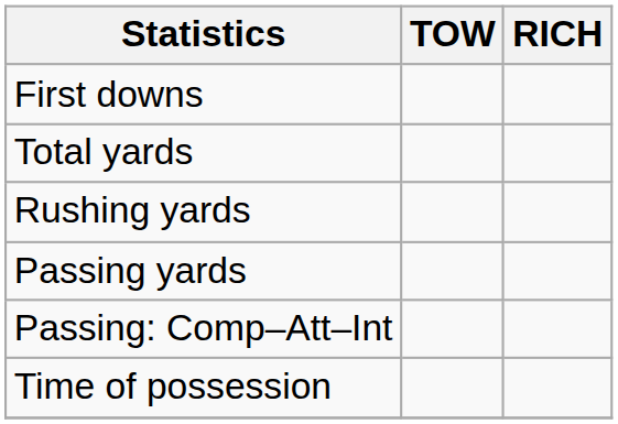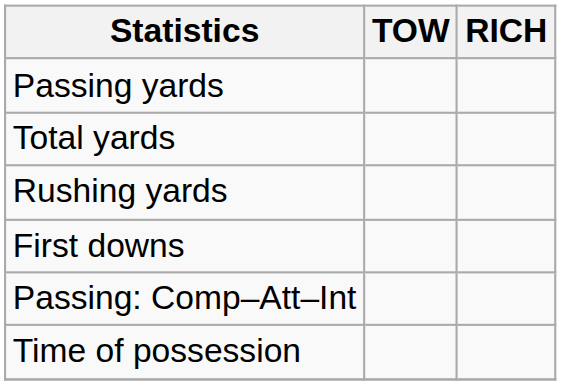rows swapped: First downs <-> Passing yards
